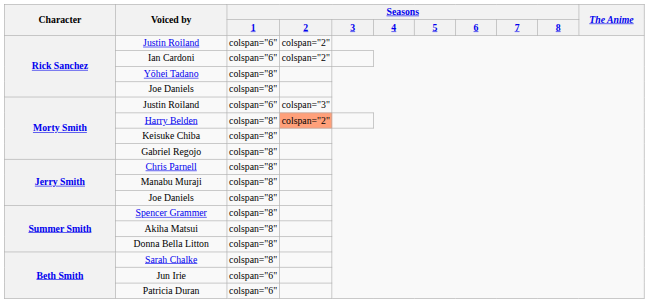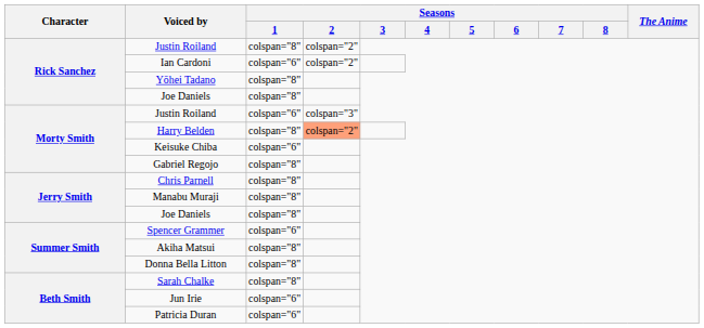Rick Sanchez / Justin Roiland | Seasons / 1: colspan="6" -> colspan="8"
Keisuke Chiba | Seasons / 1: colspan="8" -> colspan="6"
Spencer Grammer | Seasons / 1: colspan="8" -> colspan="6"
